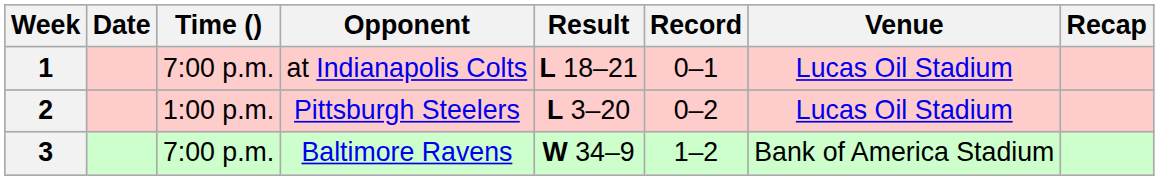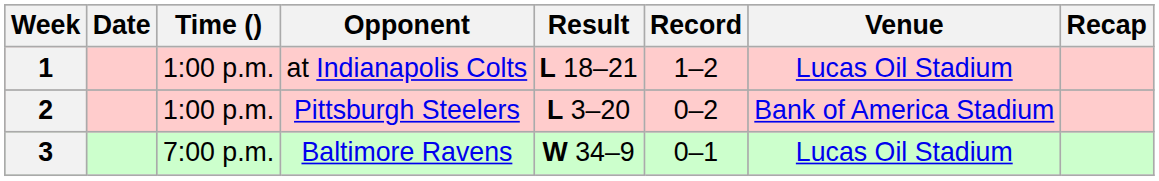1 | Time (): 7:00 p.m. -> 1:00 p.m.
1 | Record: 0–1 -> 1–2
2 | Venue: Lucas Oil Stadium -> Bank of America Stadium
3 | Record: 1–2 -> 0–1
3 | Venue: Bank of America Stadium -> Lucas Oil Stadium
